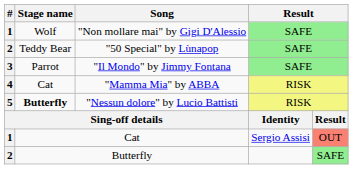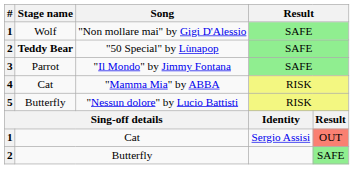"50 Special" by Lùnapop | Stage name: normal -> bold
"Nessun dolore" by Lucio Battisti | Stage name: bold -> normal
